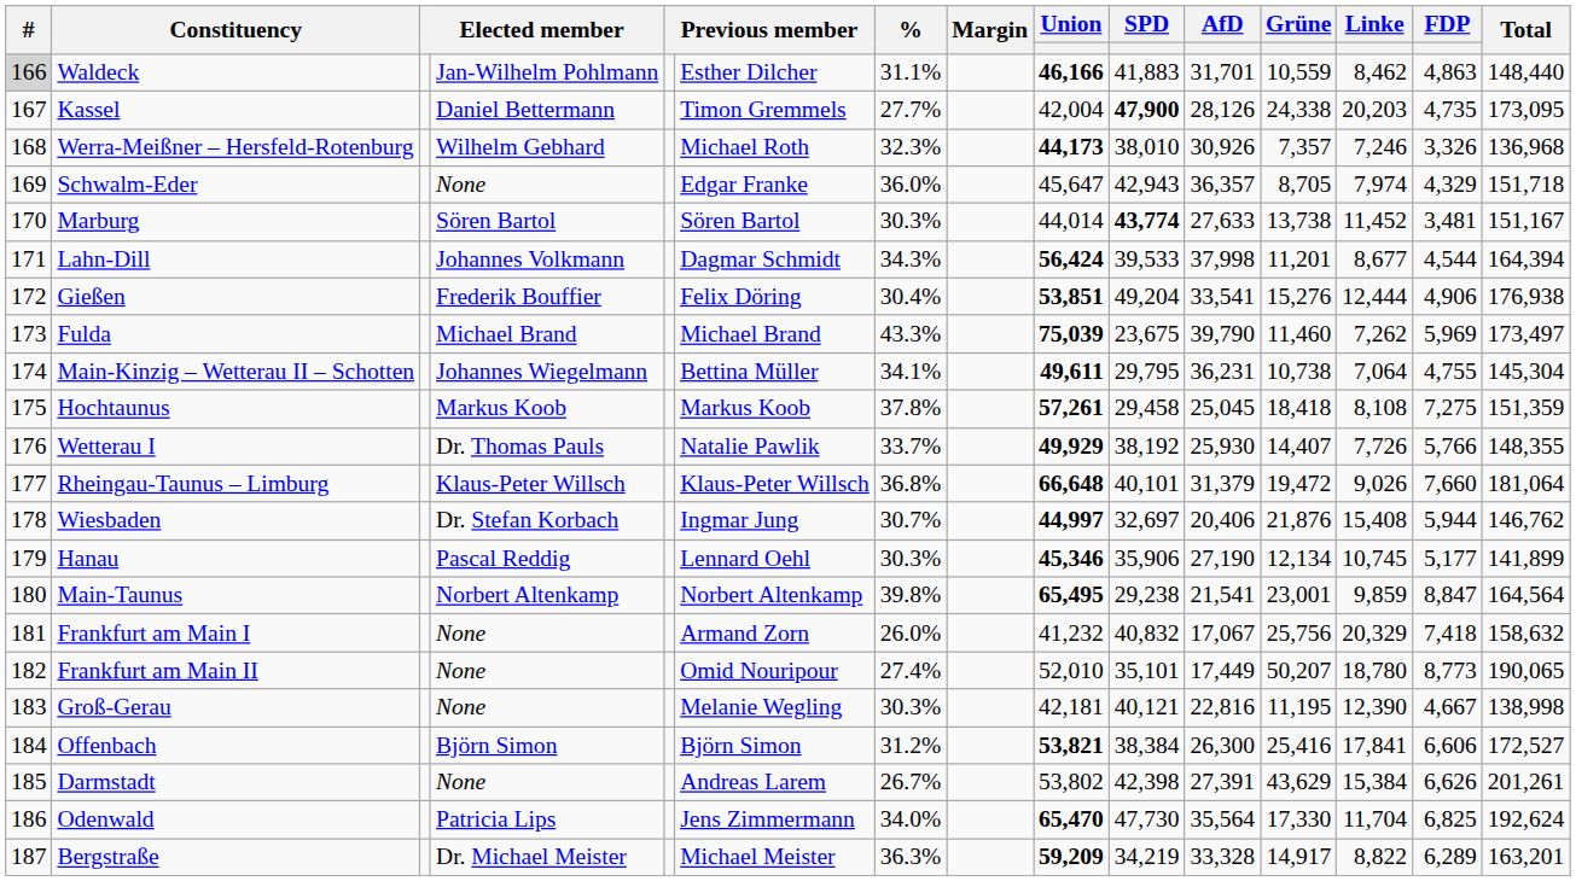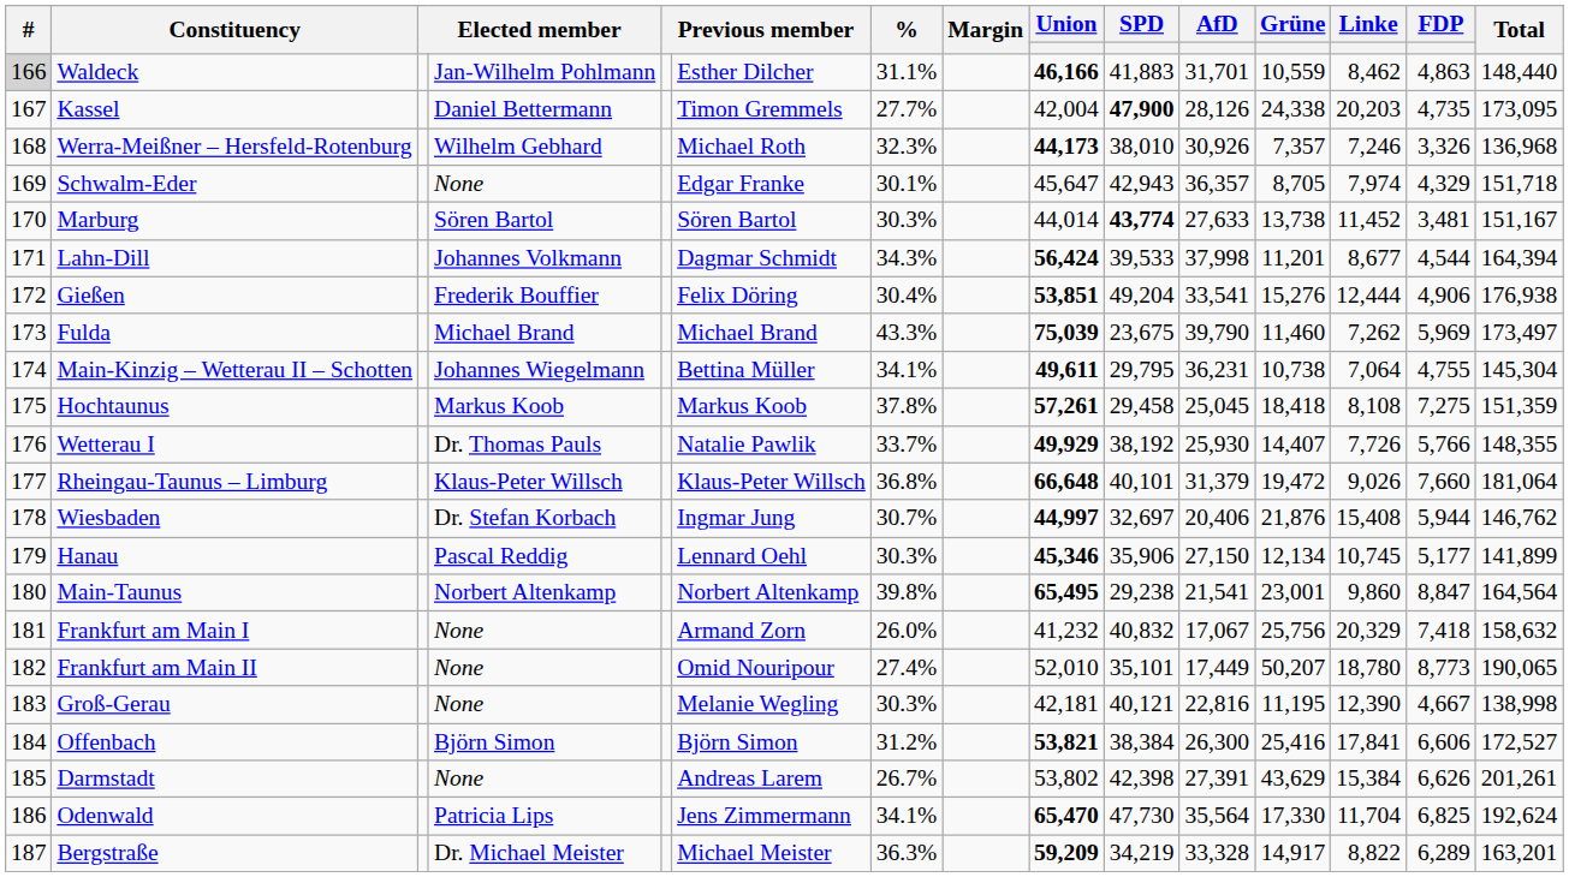Schwalm-Eder | %: 36.0% -> 30.1%
Hanau | AfD: 27,190 -> 27,150
Main-Taunus | Linke: 9,859 -> 9,860
Odenwald | %: 34.0% -> 34.1%
